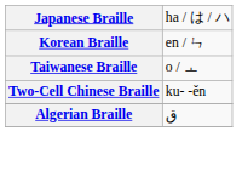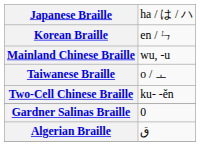+ row: Mainland Chinese Braille | wu, -u
+ row: Gardner Salinas Braille | 0
